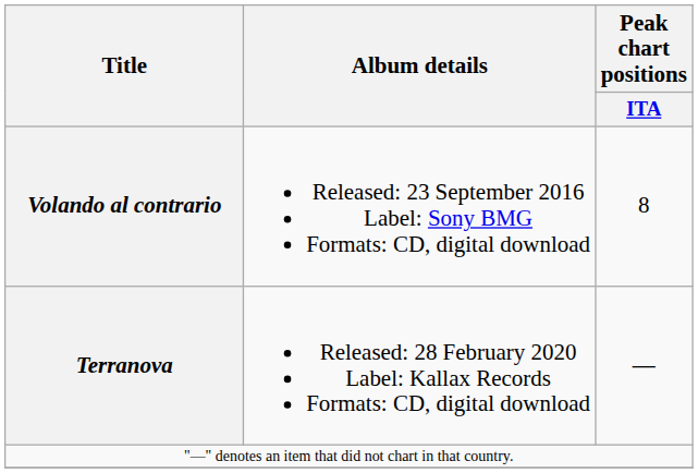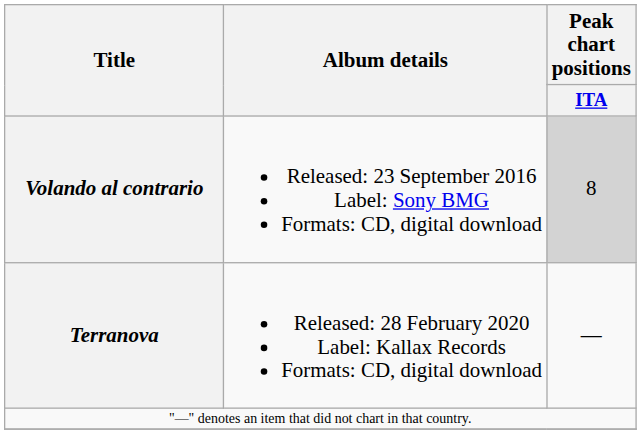Volando al contrario | Peak chart positions / ITA: no background -> lightgrey background
